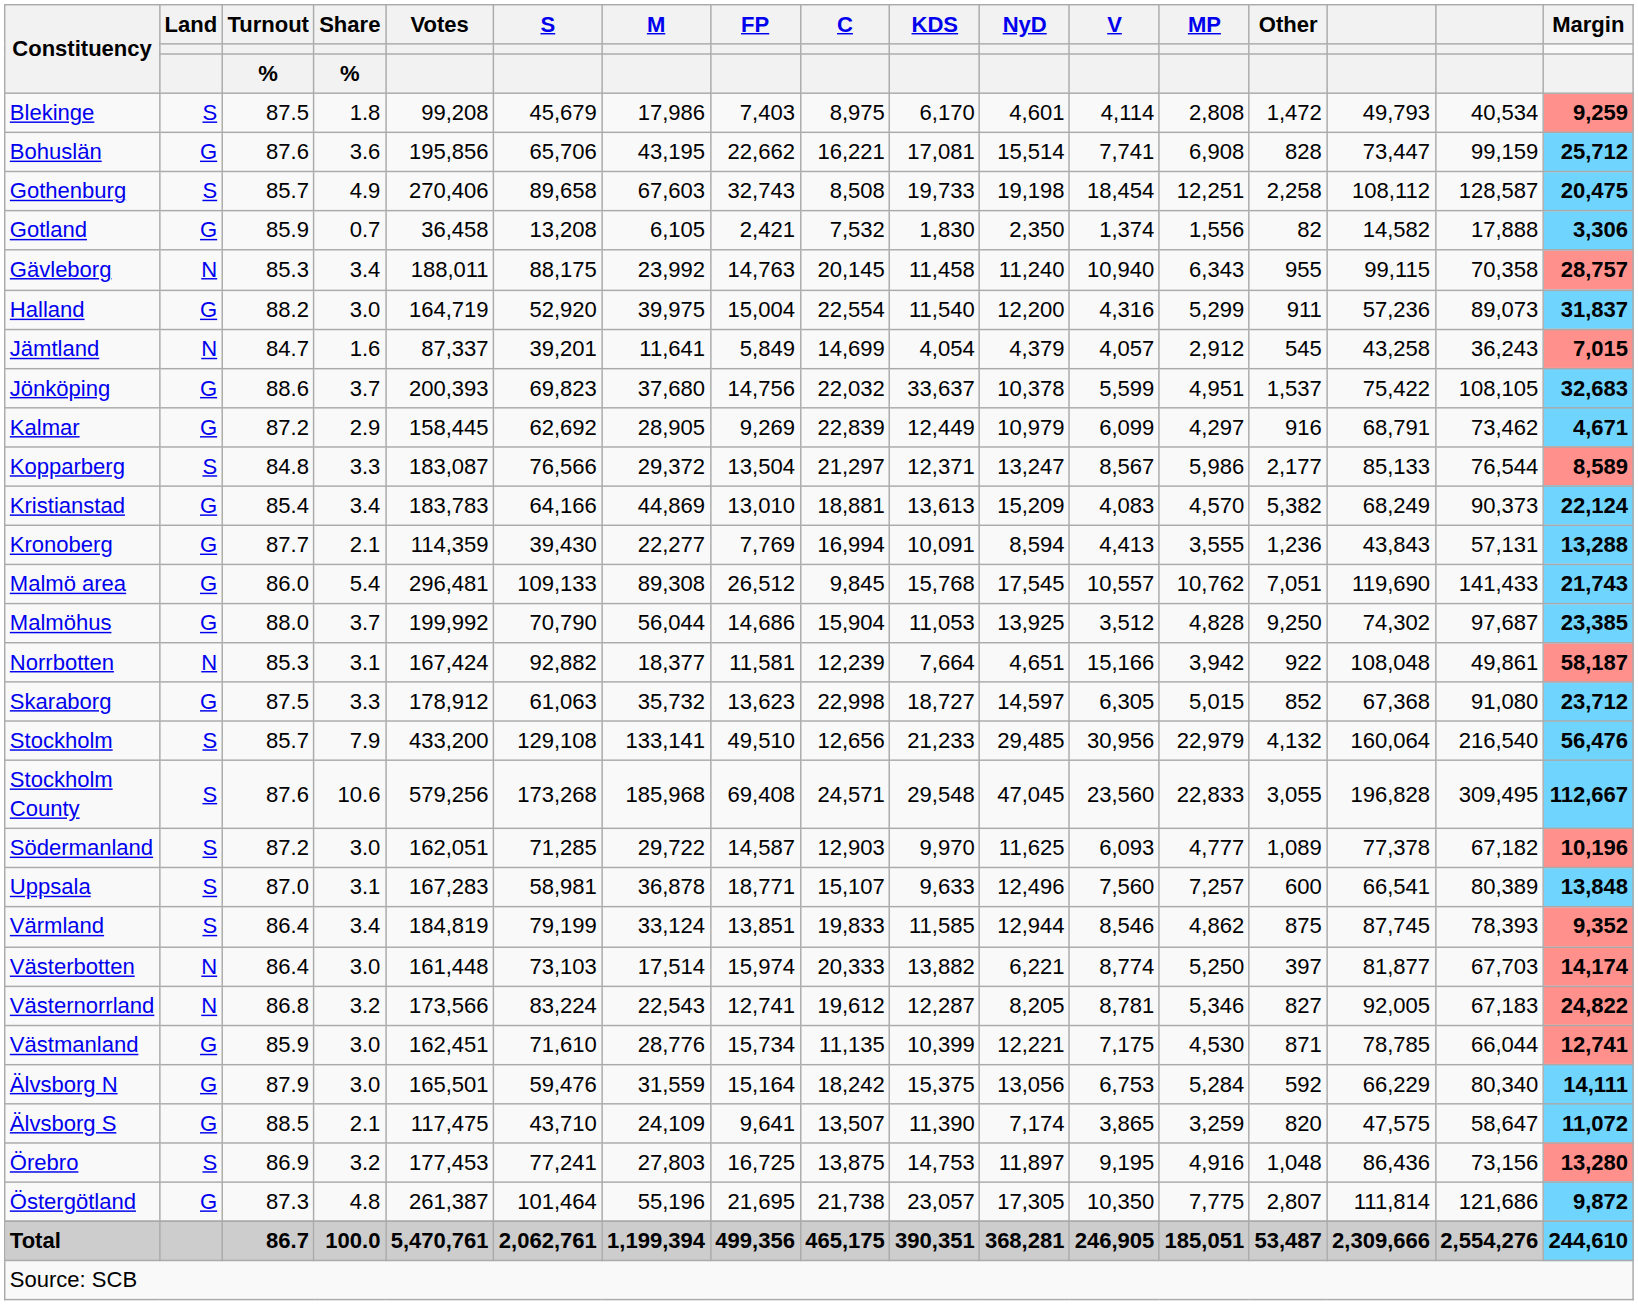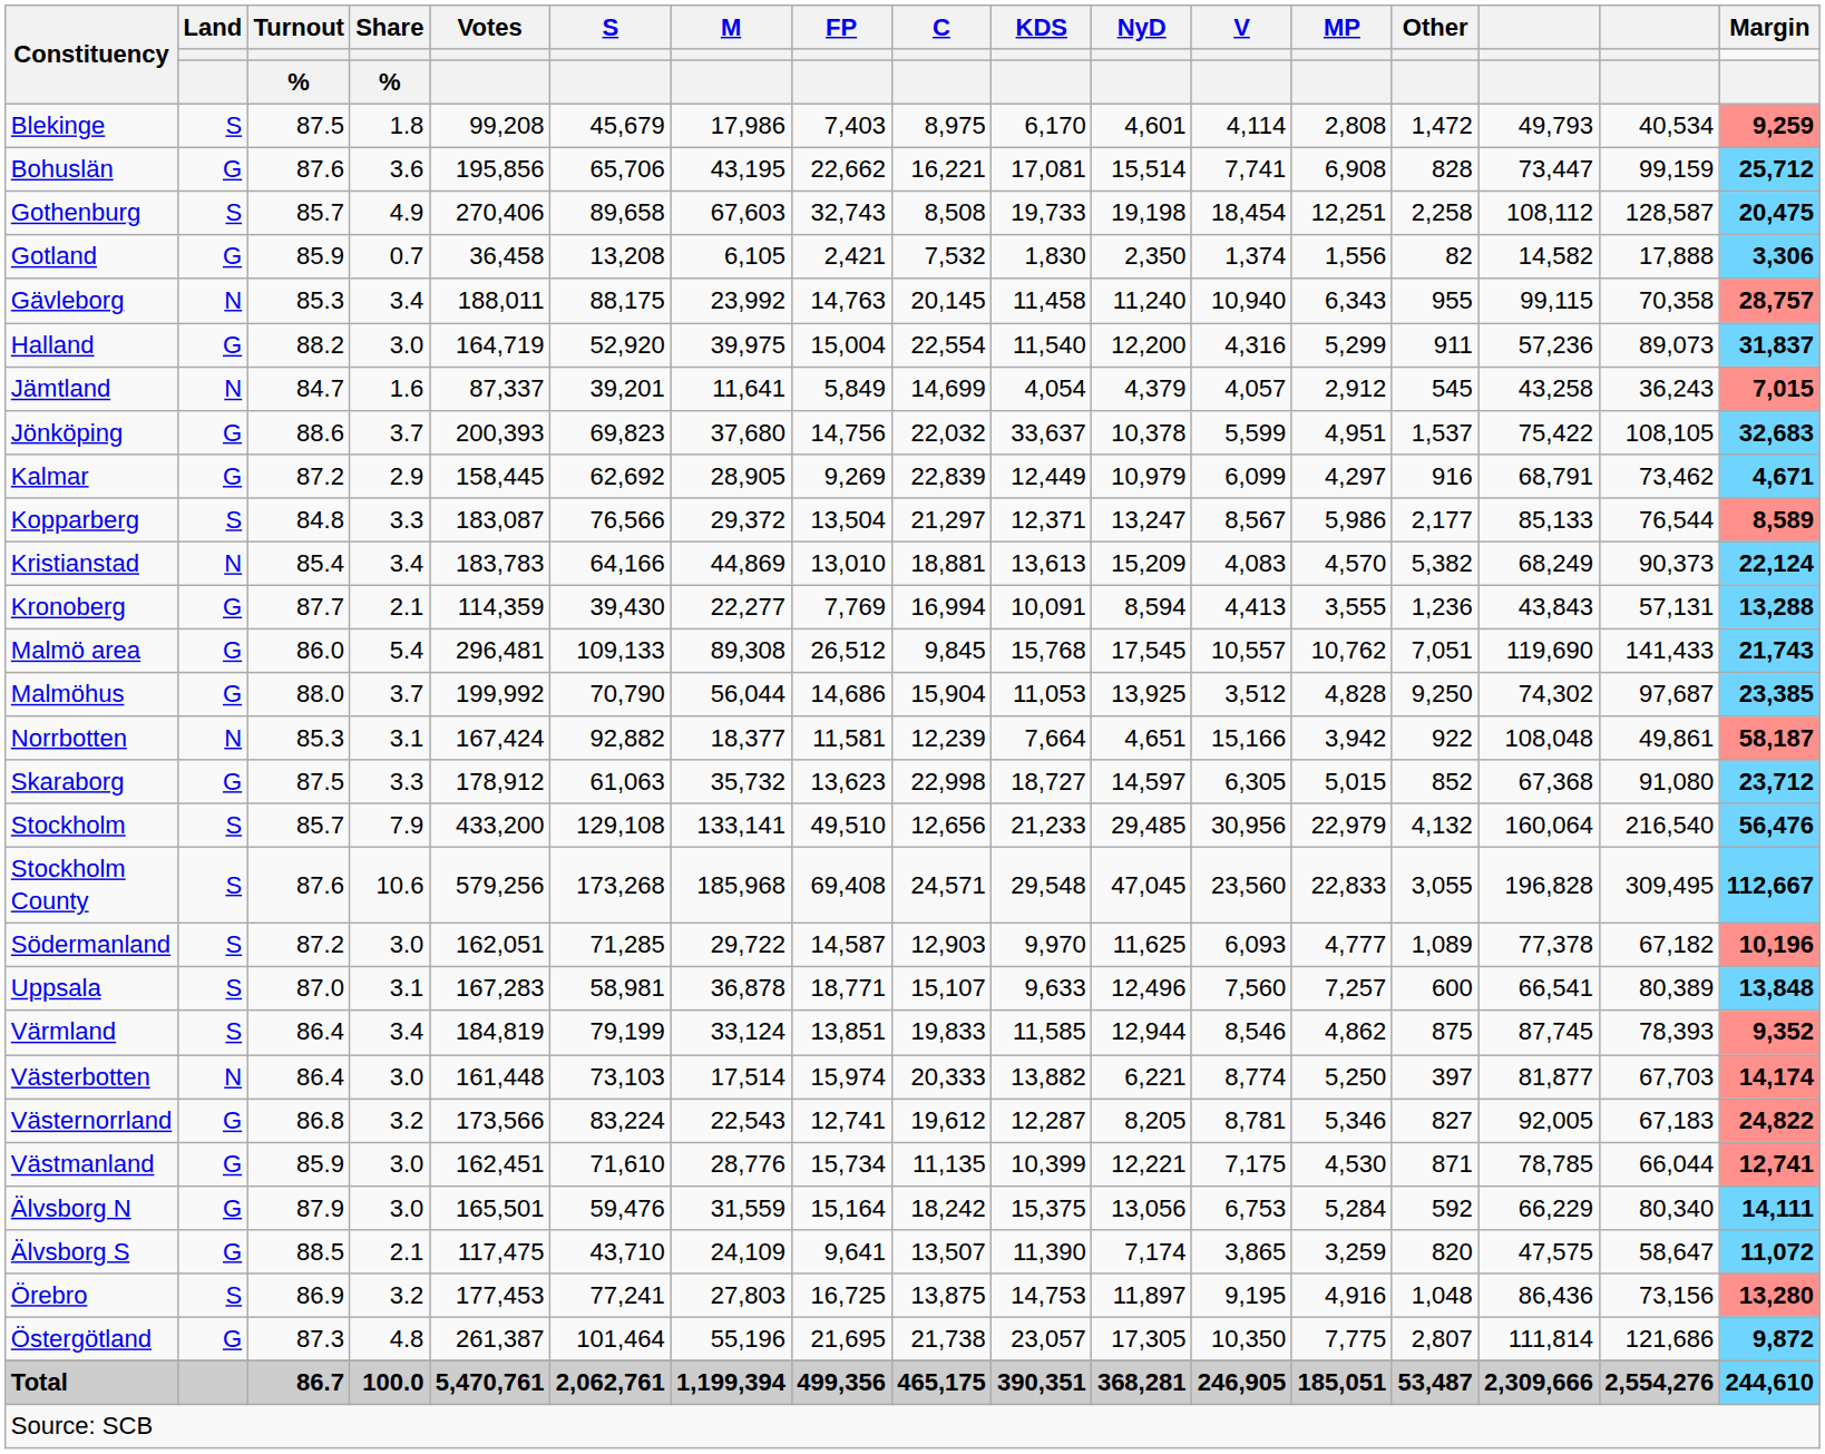Kristianstad | Land: G -> N
Västernorrland | Land: N -> G
